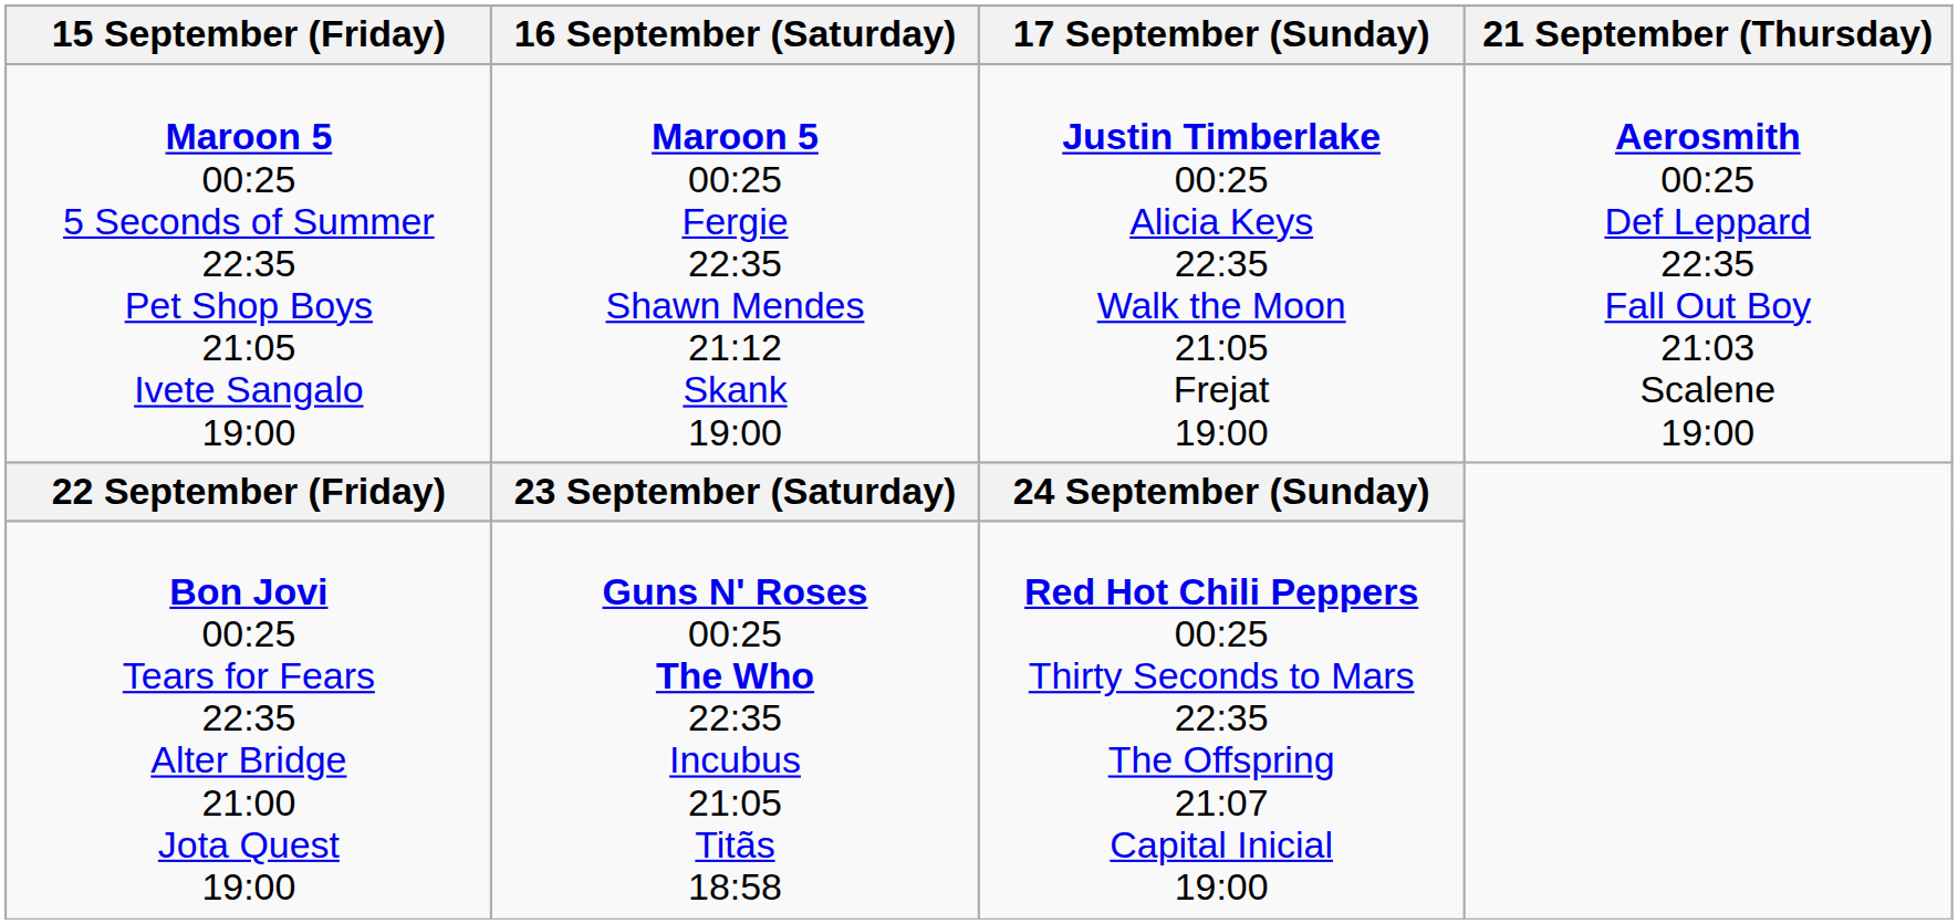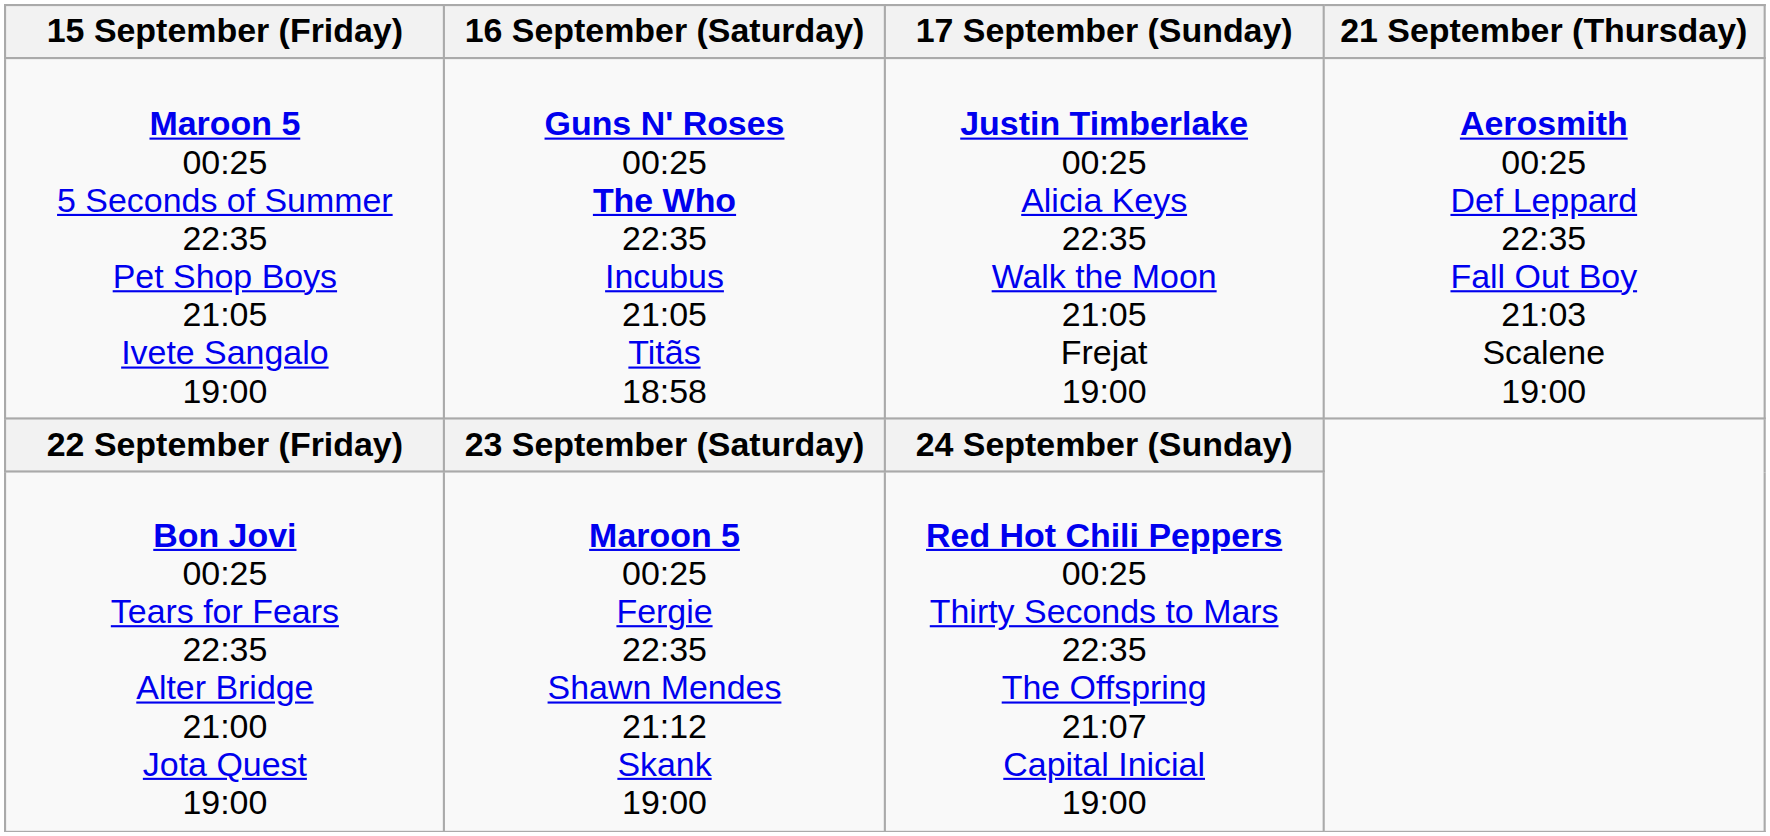row 2 | 16 September (Saturday): Maroon 5 00:25 Fergie 22:35 Shawn Mendes 21:12 Skank 19:00 -> Guns N' Roses 00:25 The Who 22:35 Incubus 21:05 Titãs 18:58
row 4 | 16 September (Saturday): Guns N' Roses 00:25 The Who 22:35 Incubus 21:05 Titãs 18:58 -> Maroon 5 00:25 Fergie 22:35 Shawn Mendes 21:12 Skank 19:00
